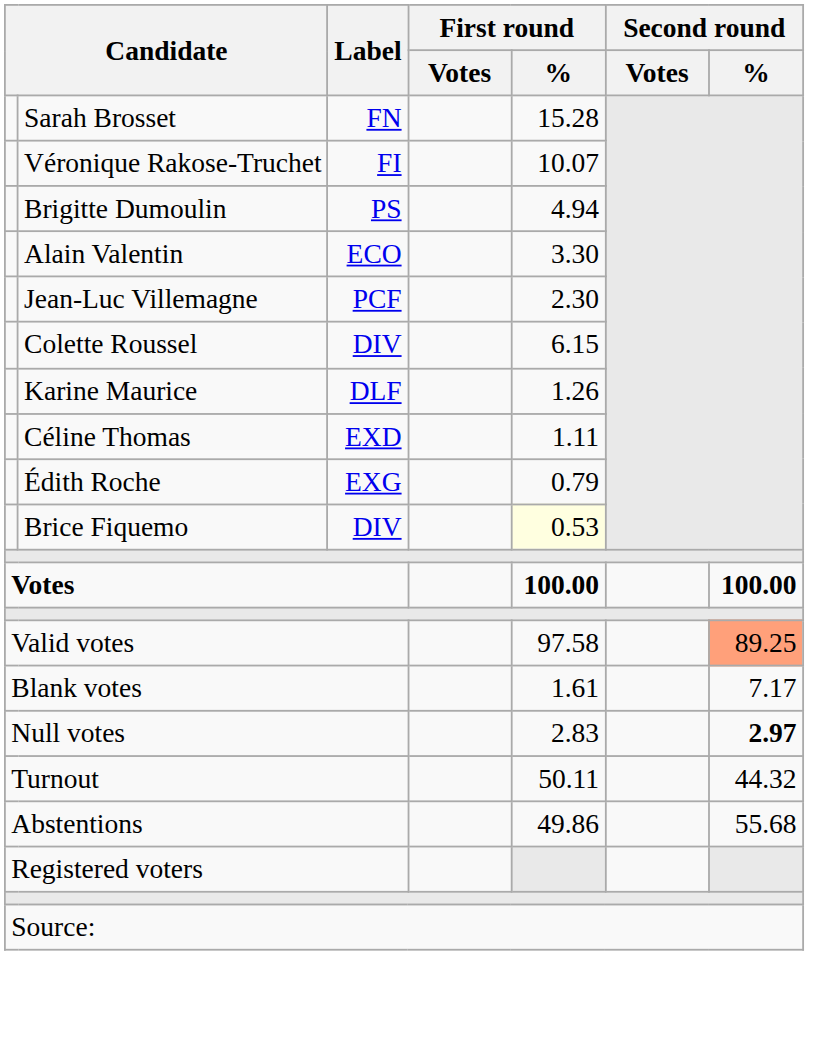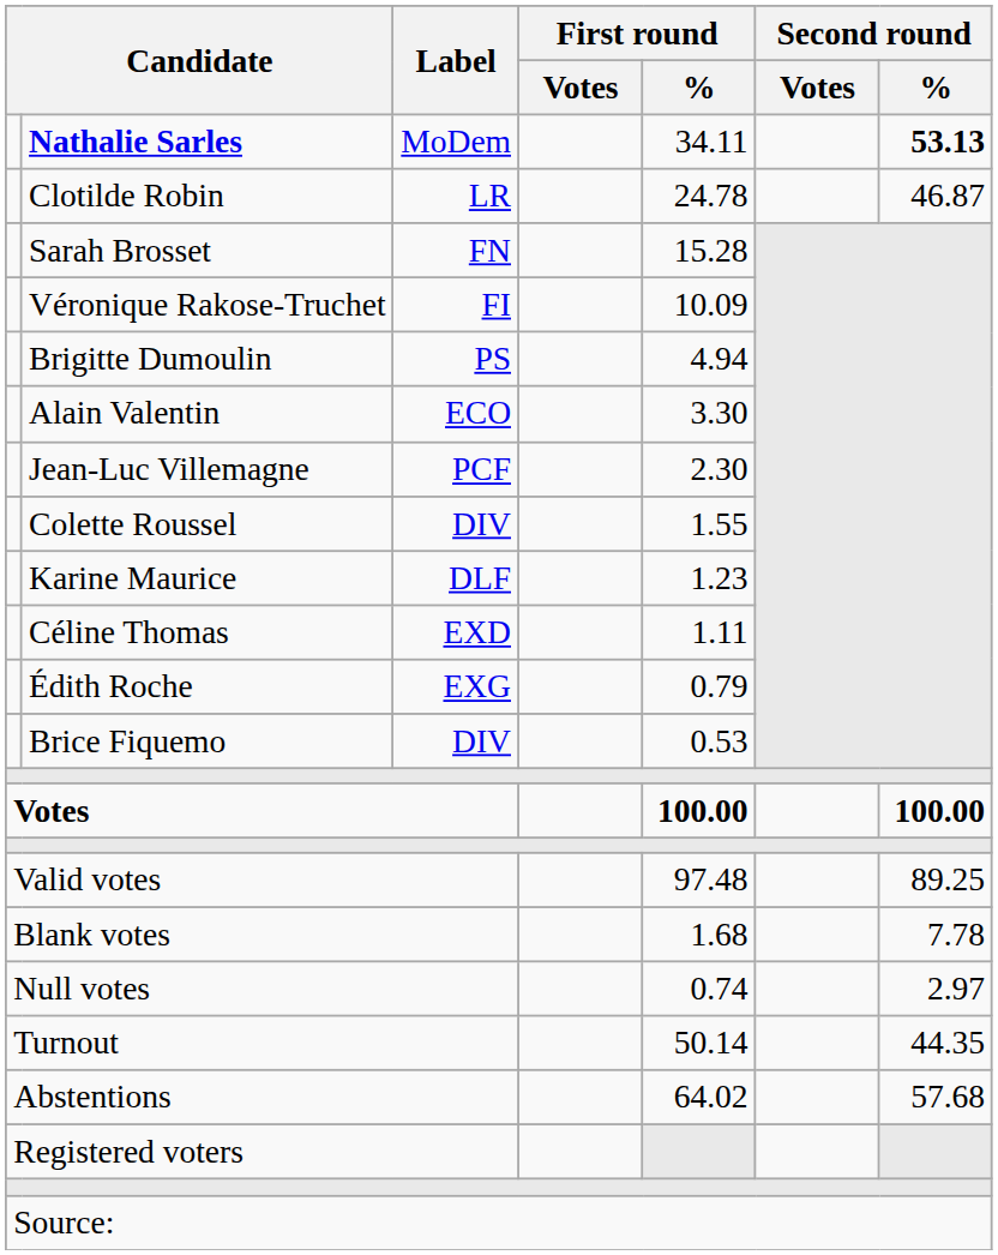+ row: Nathalie Sarles | MoDem | 34.11 | 53.13
+ row: Clotilde Robin | LR | 24.78 | 46.87
Véronique Rakose-Truchet | First round / %: 10.07 -> 10.09
Colette Roussel | First round / %: 6.15 -> 1.55
Karine Maurice | First round / %: 1.26 -> 1.23
Brice Fiquemo | First round / %: lightyellow background -> no background
Valid votes | First round / %: 97.58 -> 97.48
Valid votes | Second round / %: lightsalmon background -> no background
Blank votes | First round / %: 1.61 -> 1.68
Blank votes | Second round / %: 7.17 -> 7.78
Null votes | First round / %: 2.83 -> 0.74
Null votes | Second round / %: bold -> normal
Turnout | First round / %: 50.11 -> 50.14
Turnout | Second round / %: 44.32 -> 44.35
Abstentions | First round / %: 49.86 -> 64.02
Abstentions | Second round / %: 55.68 -> 57.68
